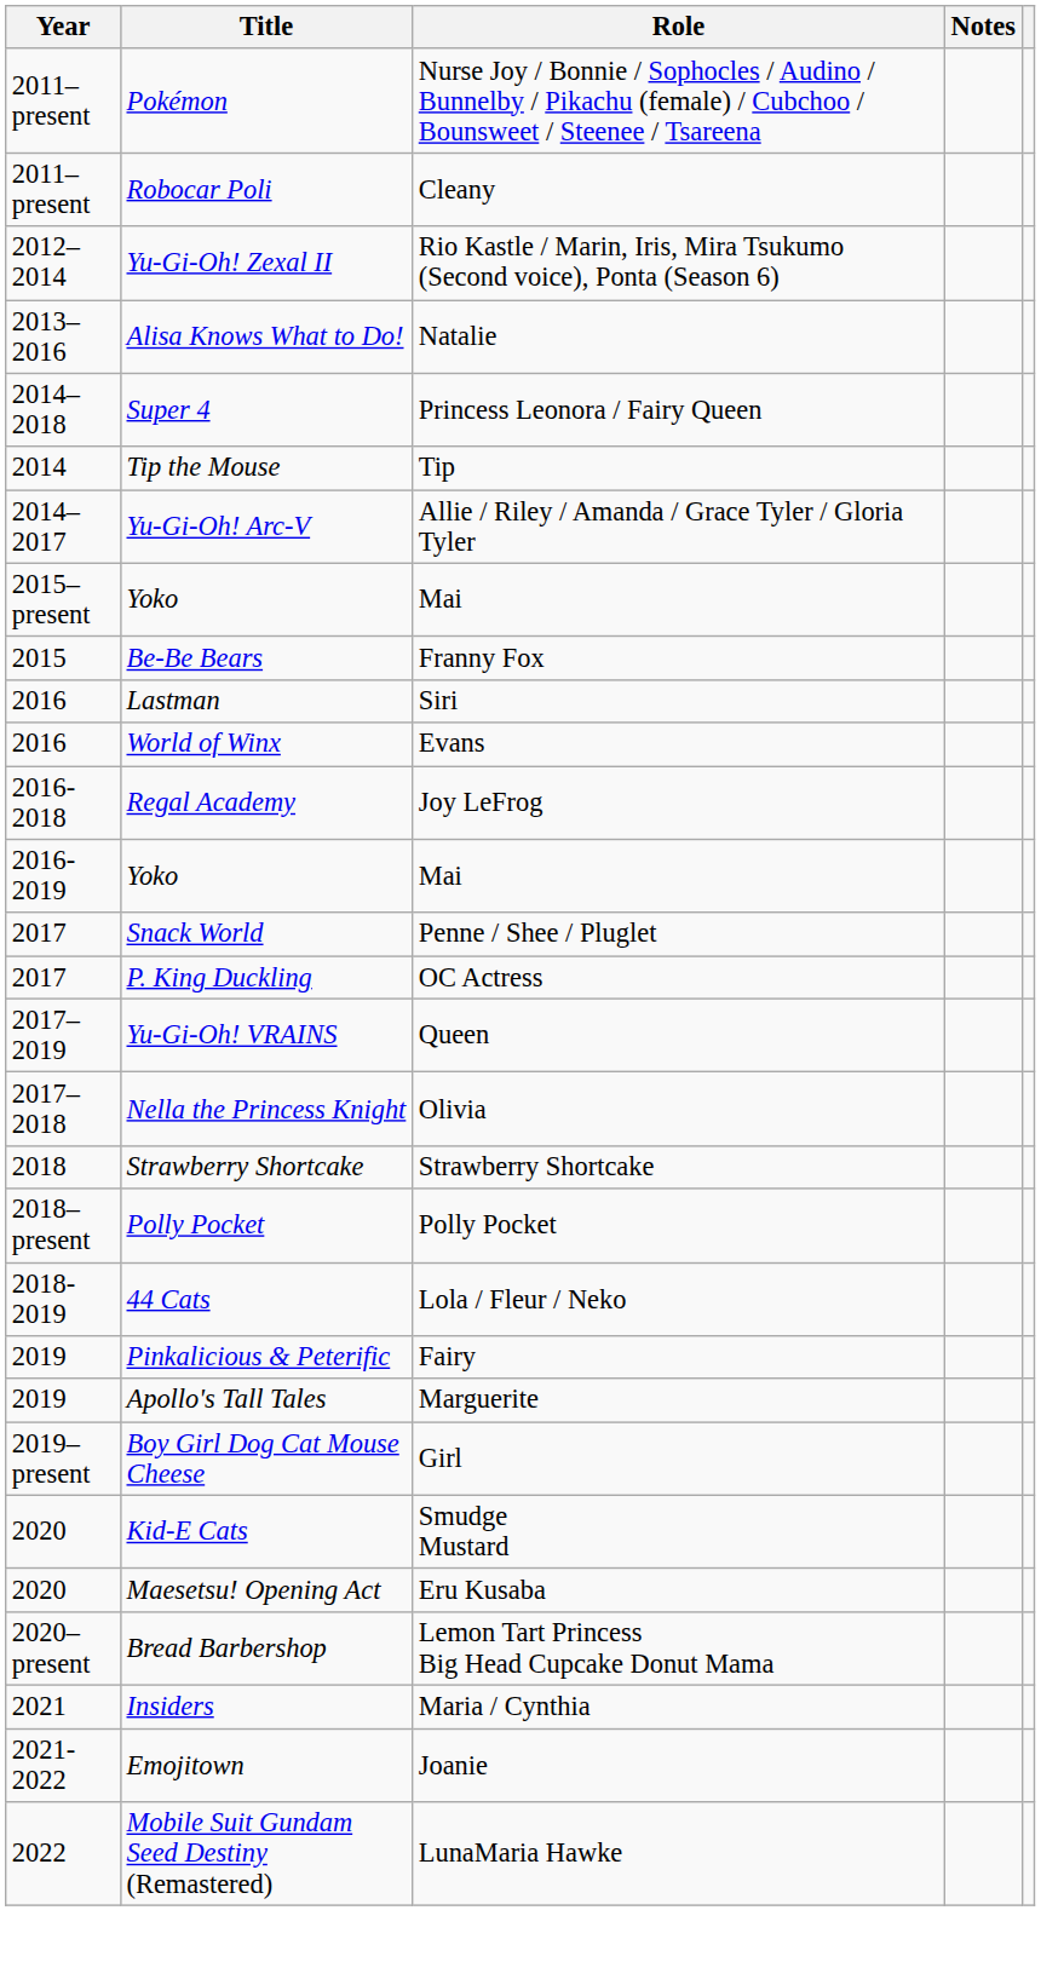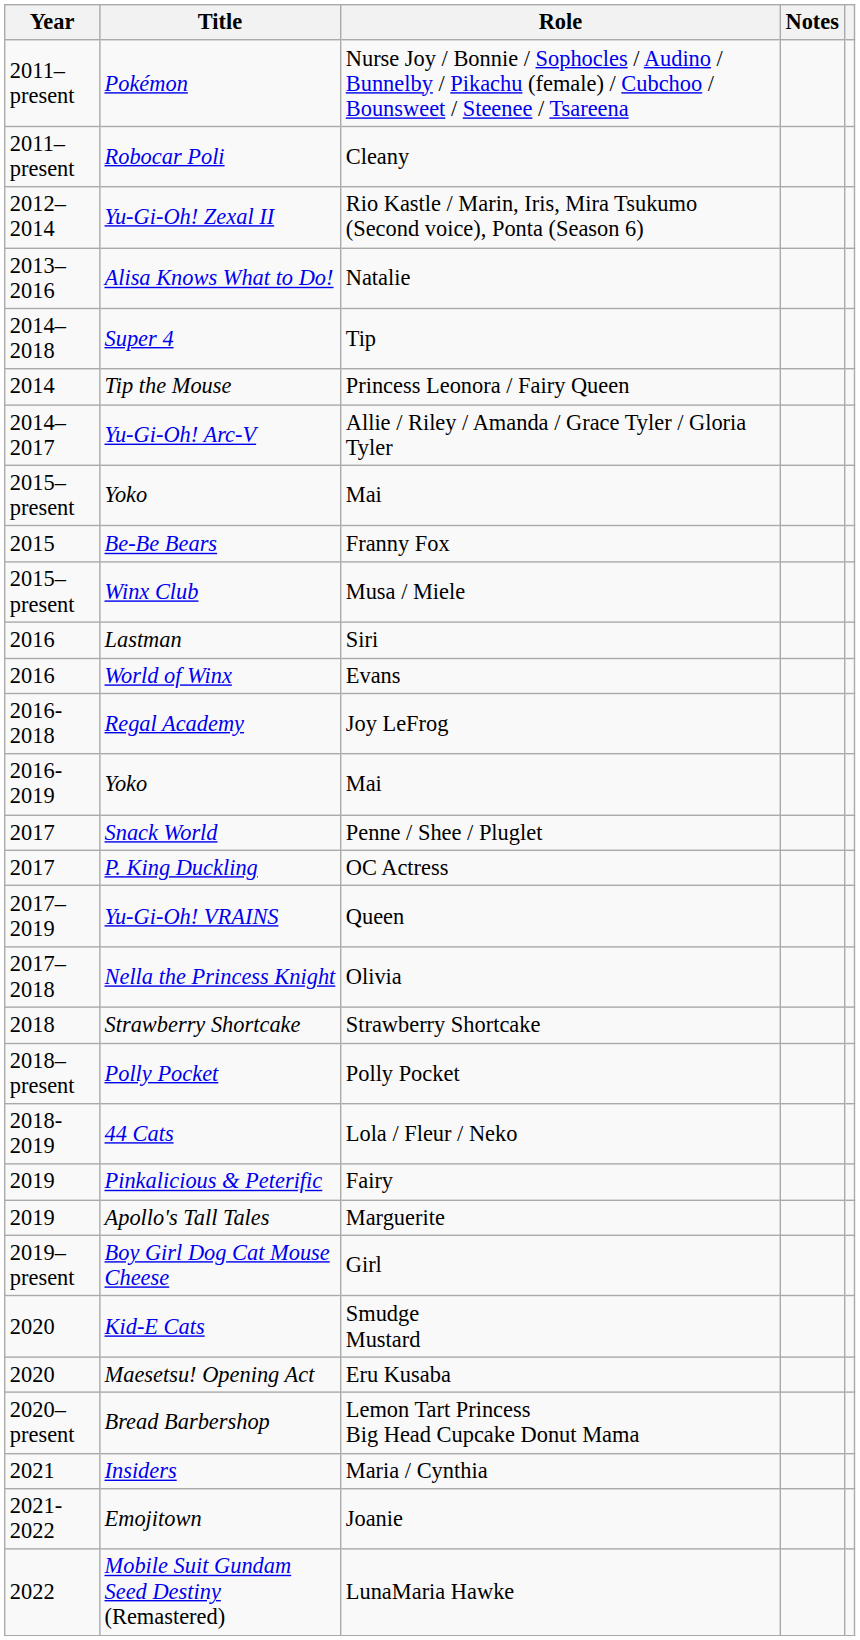Super 4 | Role: Princess Leonora / Fairy Queen -> Tip
Tip the Mouse | Role: Tip -> Princess Leonora / Fairy Queen
+ row: 2015–present | Winx Club | Musa / Miele
